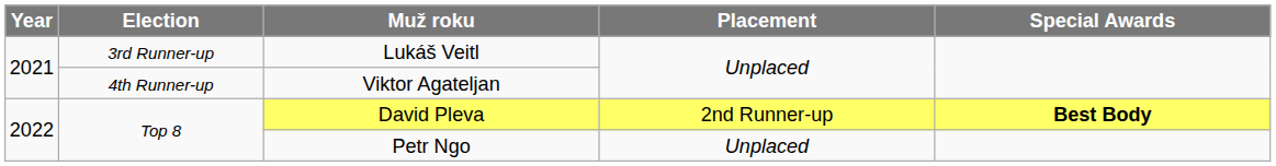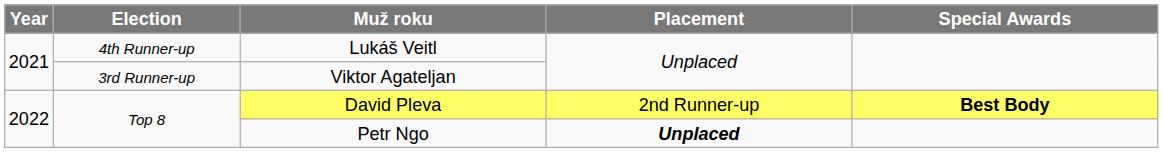Lukáš Veitl | Election: 3rd Runner-up -> 4th Runner-up
Viktor Agateljan | Election: 4th Runner-up -> 3rd Runner-up
Petr Ngo | Placement: normal -> bold
